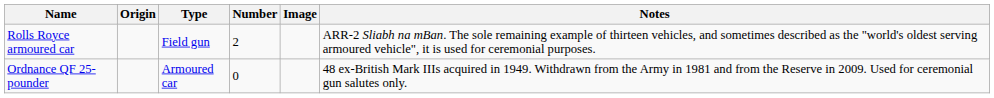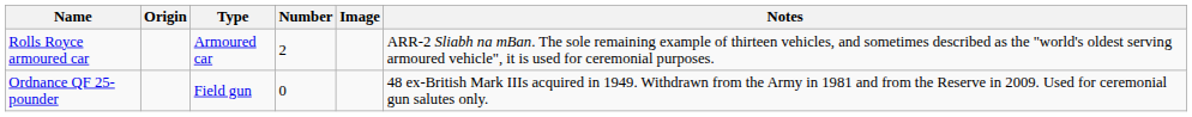Rolls Royce armoured car | Type: Field gun -> Armoured car
Ordnance QF 25-pounder | Type: Armoured car -> Field gun
